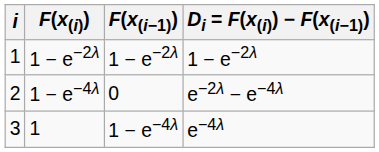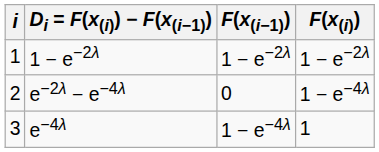columns swapped: F(x(i)) <-> Di = F(x(i)) − F(x(i−1))
